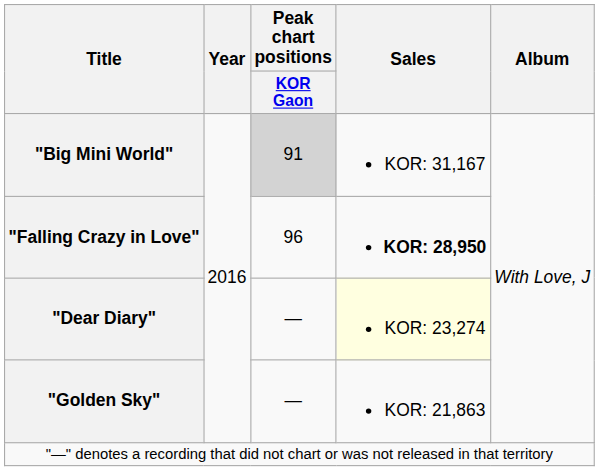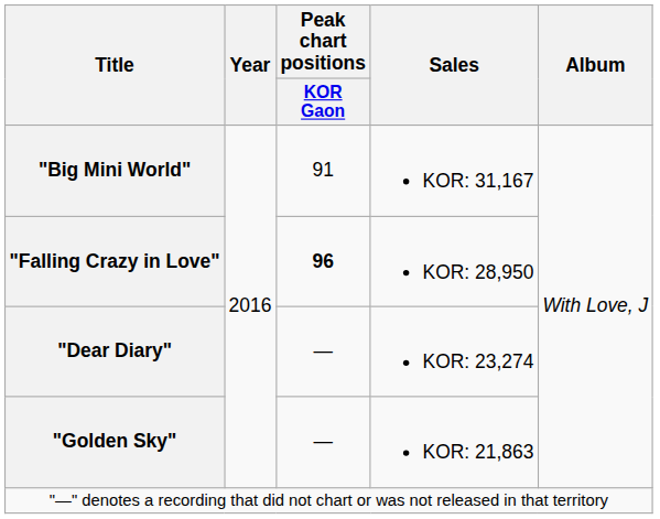"Big Mini World" | Peak chart positions / KOR Gaon: lightgrey background -> no background
"Falling Crazy in Love" | Peak chart positions / KOR Gaon: normal -> bold
"Falling Crazy in Love" | Sales: bold -> normal
"Dear Diary" | Sales: lightyellow background -> no background
